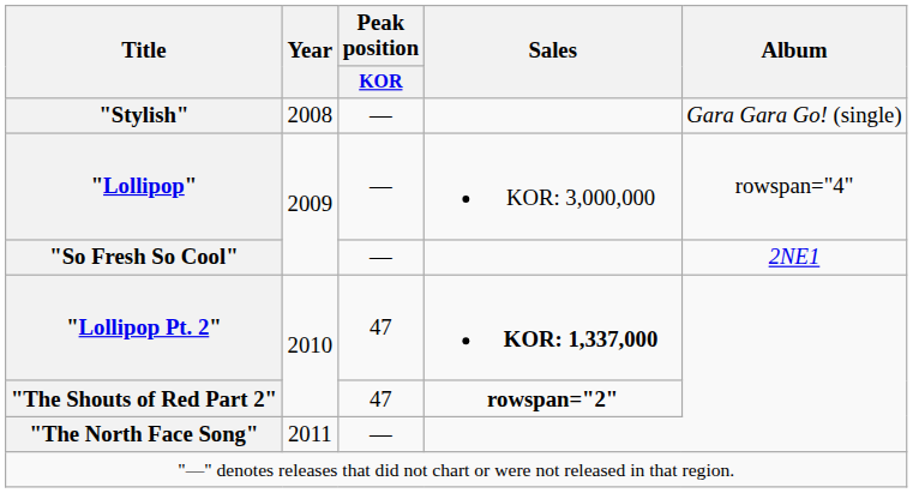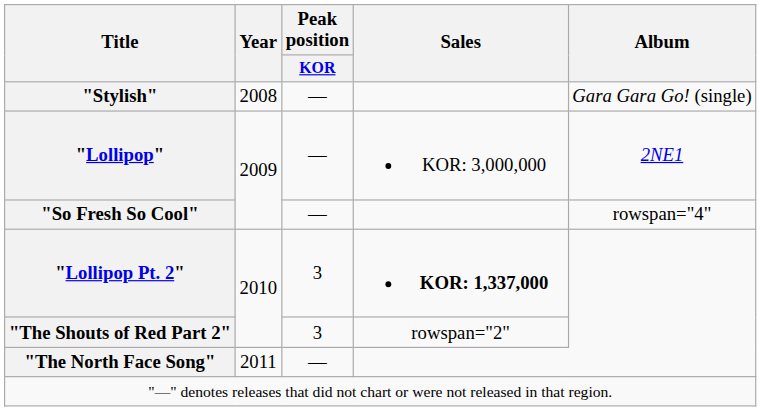"Lollipop" | Album: rowspan="4" -> 2NE1
"So Fresh So Cool" | Album: 2NE1 -> rowspan="4"
"Lollipop Pt. 2" | Peak position / KOR: 47 -> 3
"The Shouts of Red Part 2" | Peak position / KOR: 47 -> 3
"The Shouts of Red Part 2" | Sales: bold -> normal
